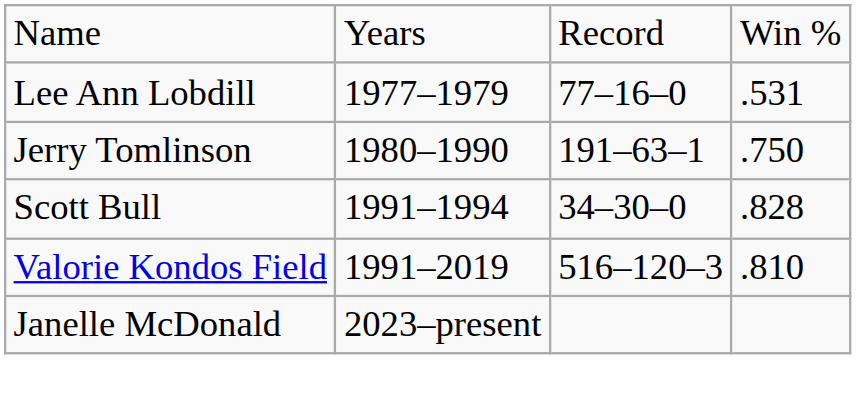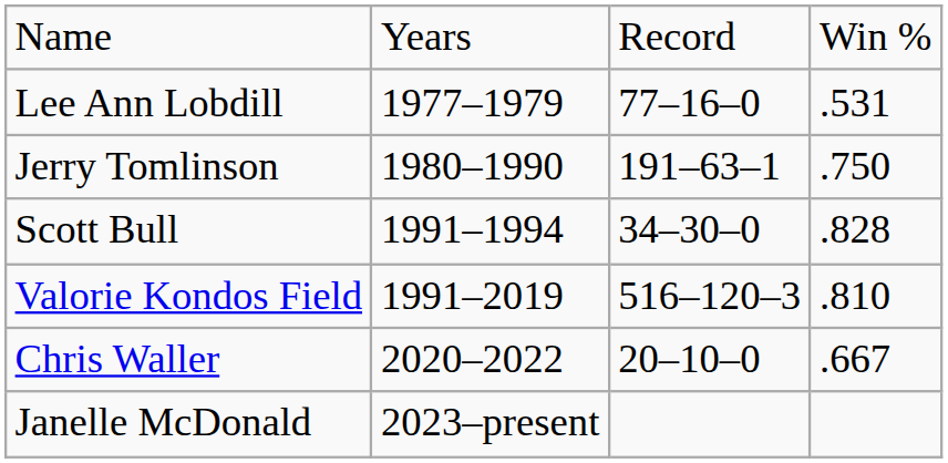+ row: Chris Waller | 2020–2022 | 20–10–0 | .667
